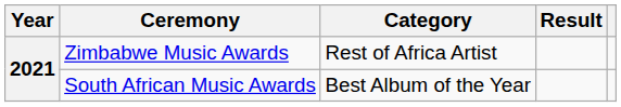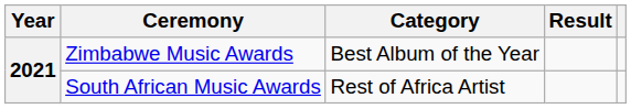Zimbabwe Music Awards | Category: Rest of Africa Artist -> Best Album of the Year
South African Music Awards | Category: Best Album of the Year -> Rest of Africa Artist
